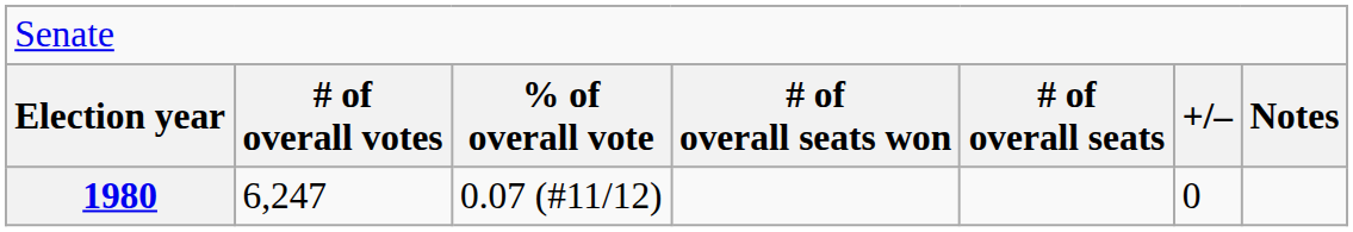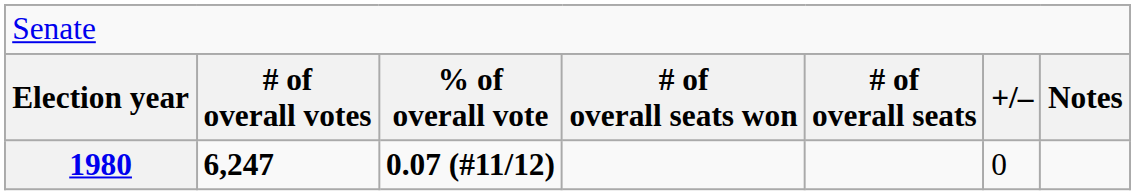1980 | column 2: normal -> bold
1980 | column 3: normal -> bold
